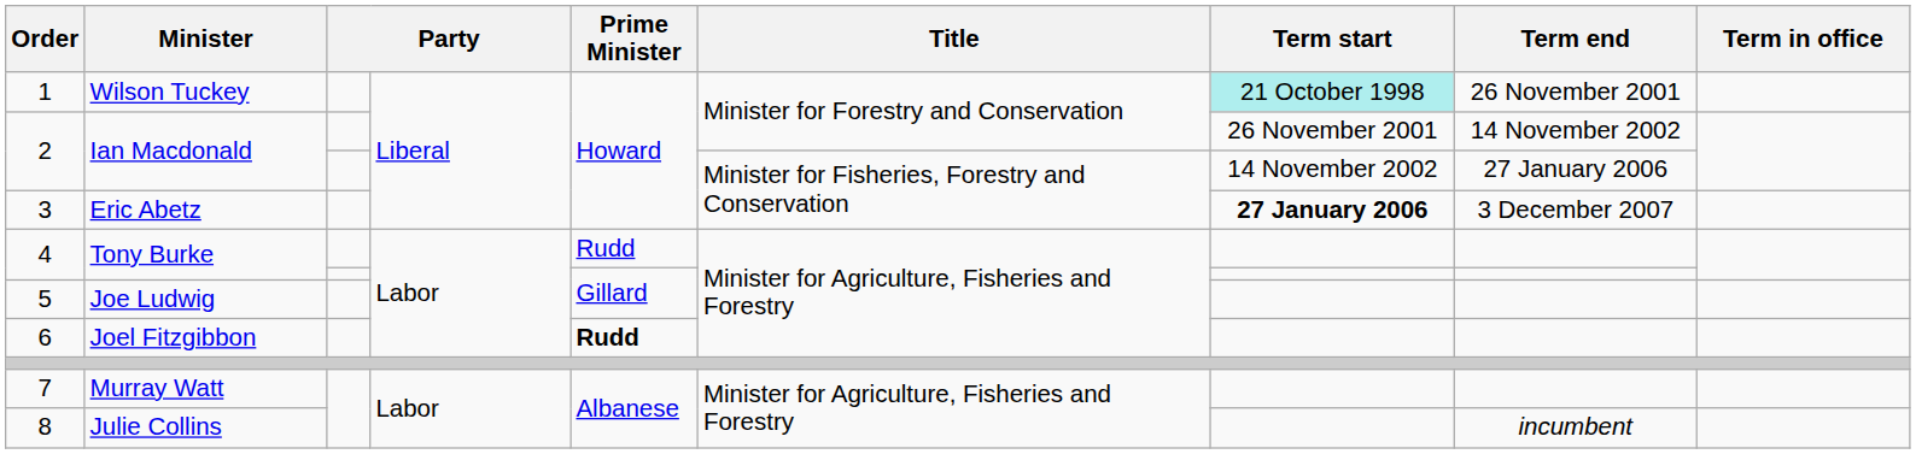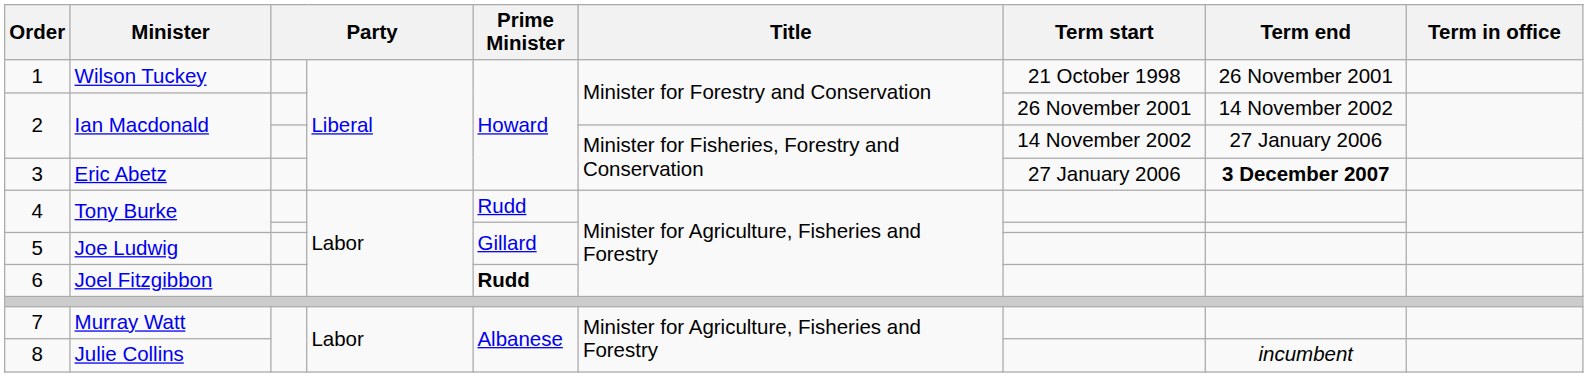1 | Term start: paleturquoise background -> no background
3 | Term start: bold -> normal
3 | Term end: normal -> bold
